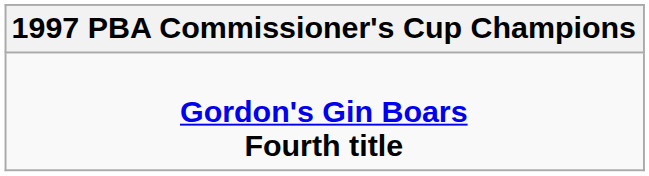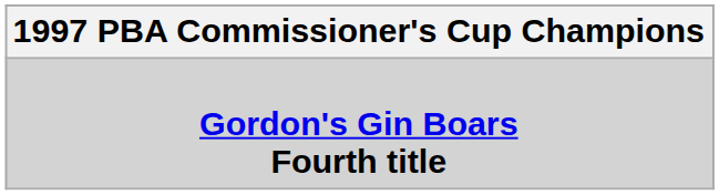row 2 | column 1: no background -> lightgrey background
